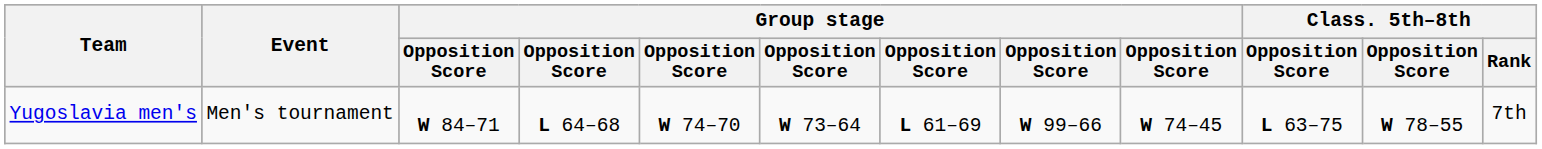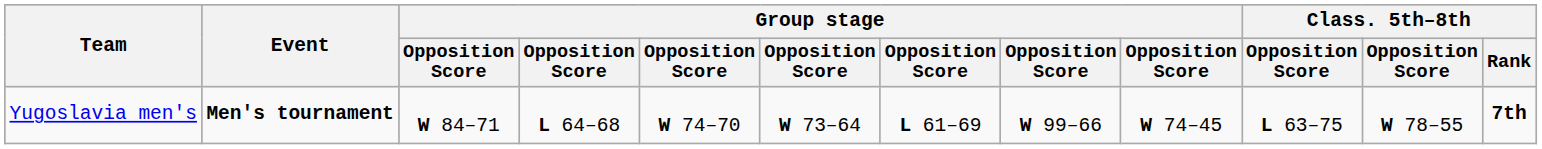Yugoslavia men's | Event: normal -> bold
Yugoslavia men's | Class. 5th–8th / Rank: normal -> bold
